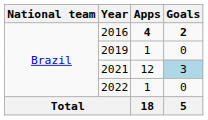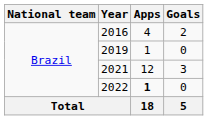2016 | Apps: bold -> normal
2016 | Goals: bold -> normal
2021 | Goals: lightblue background -> no background
2022 | Apps: normal -> bold
